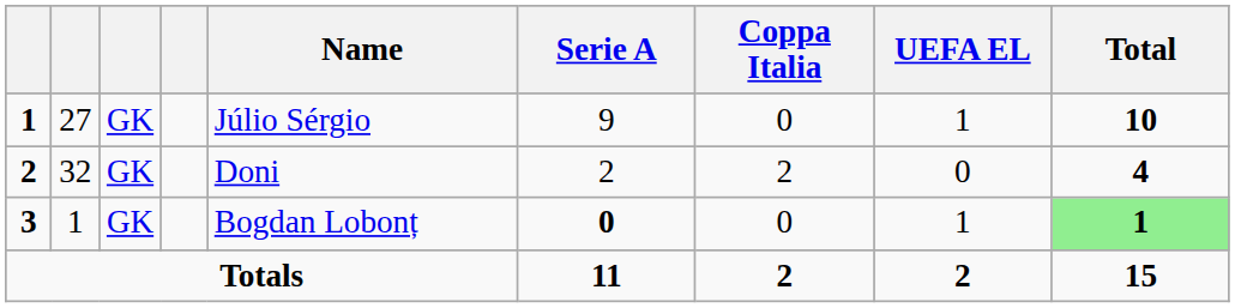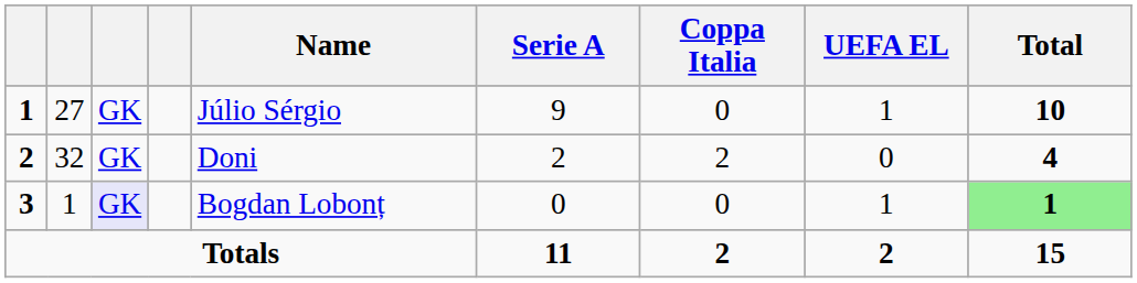3 | column 3: no background -> lavender background
3 | Serie A: bold -> normal
